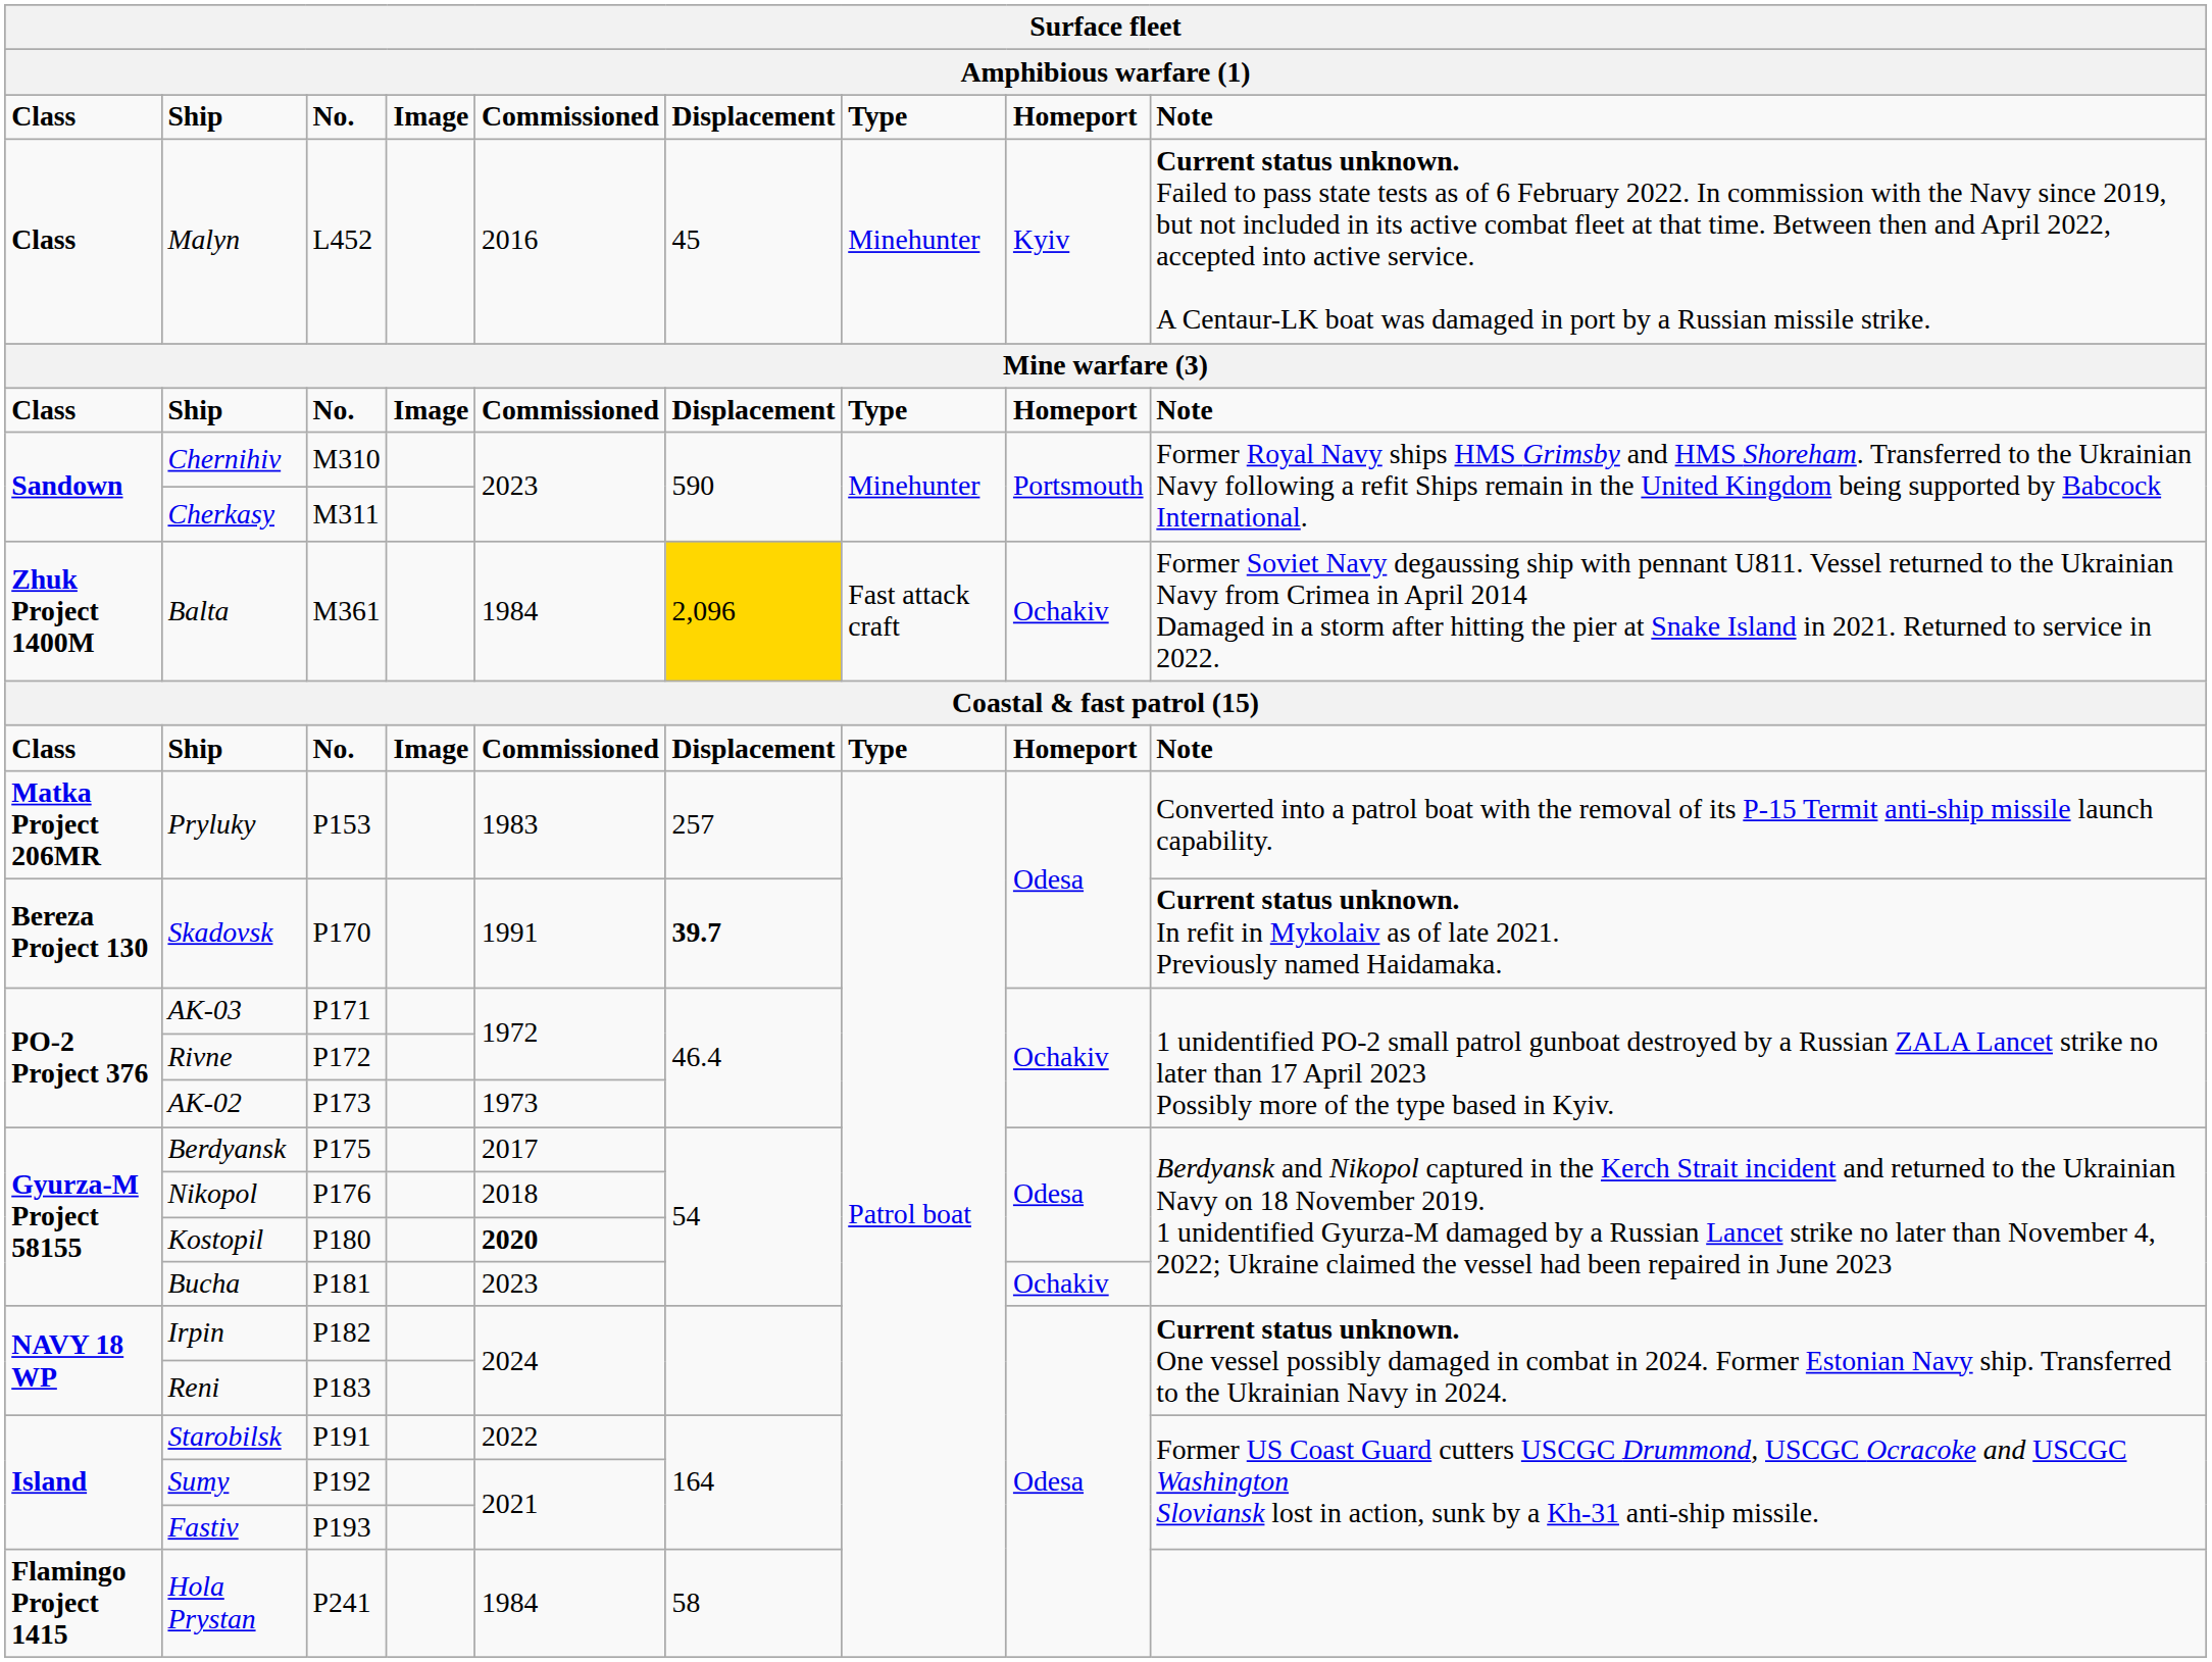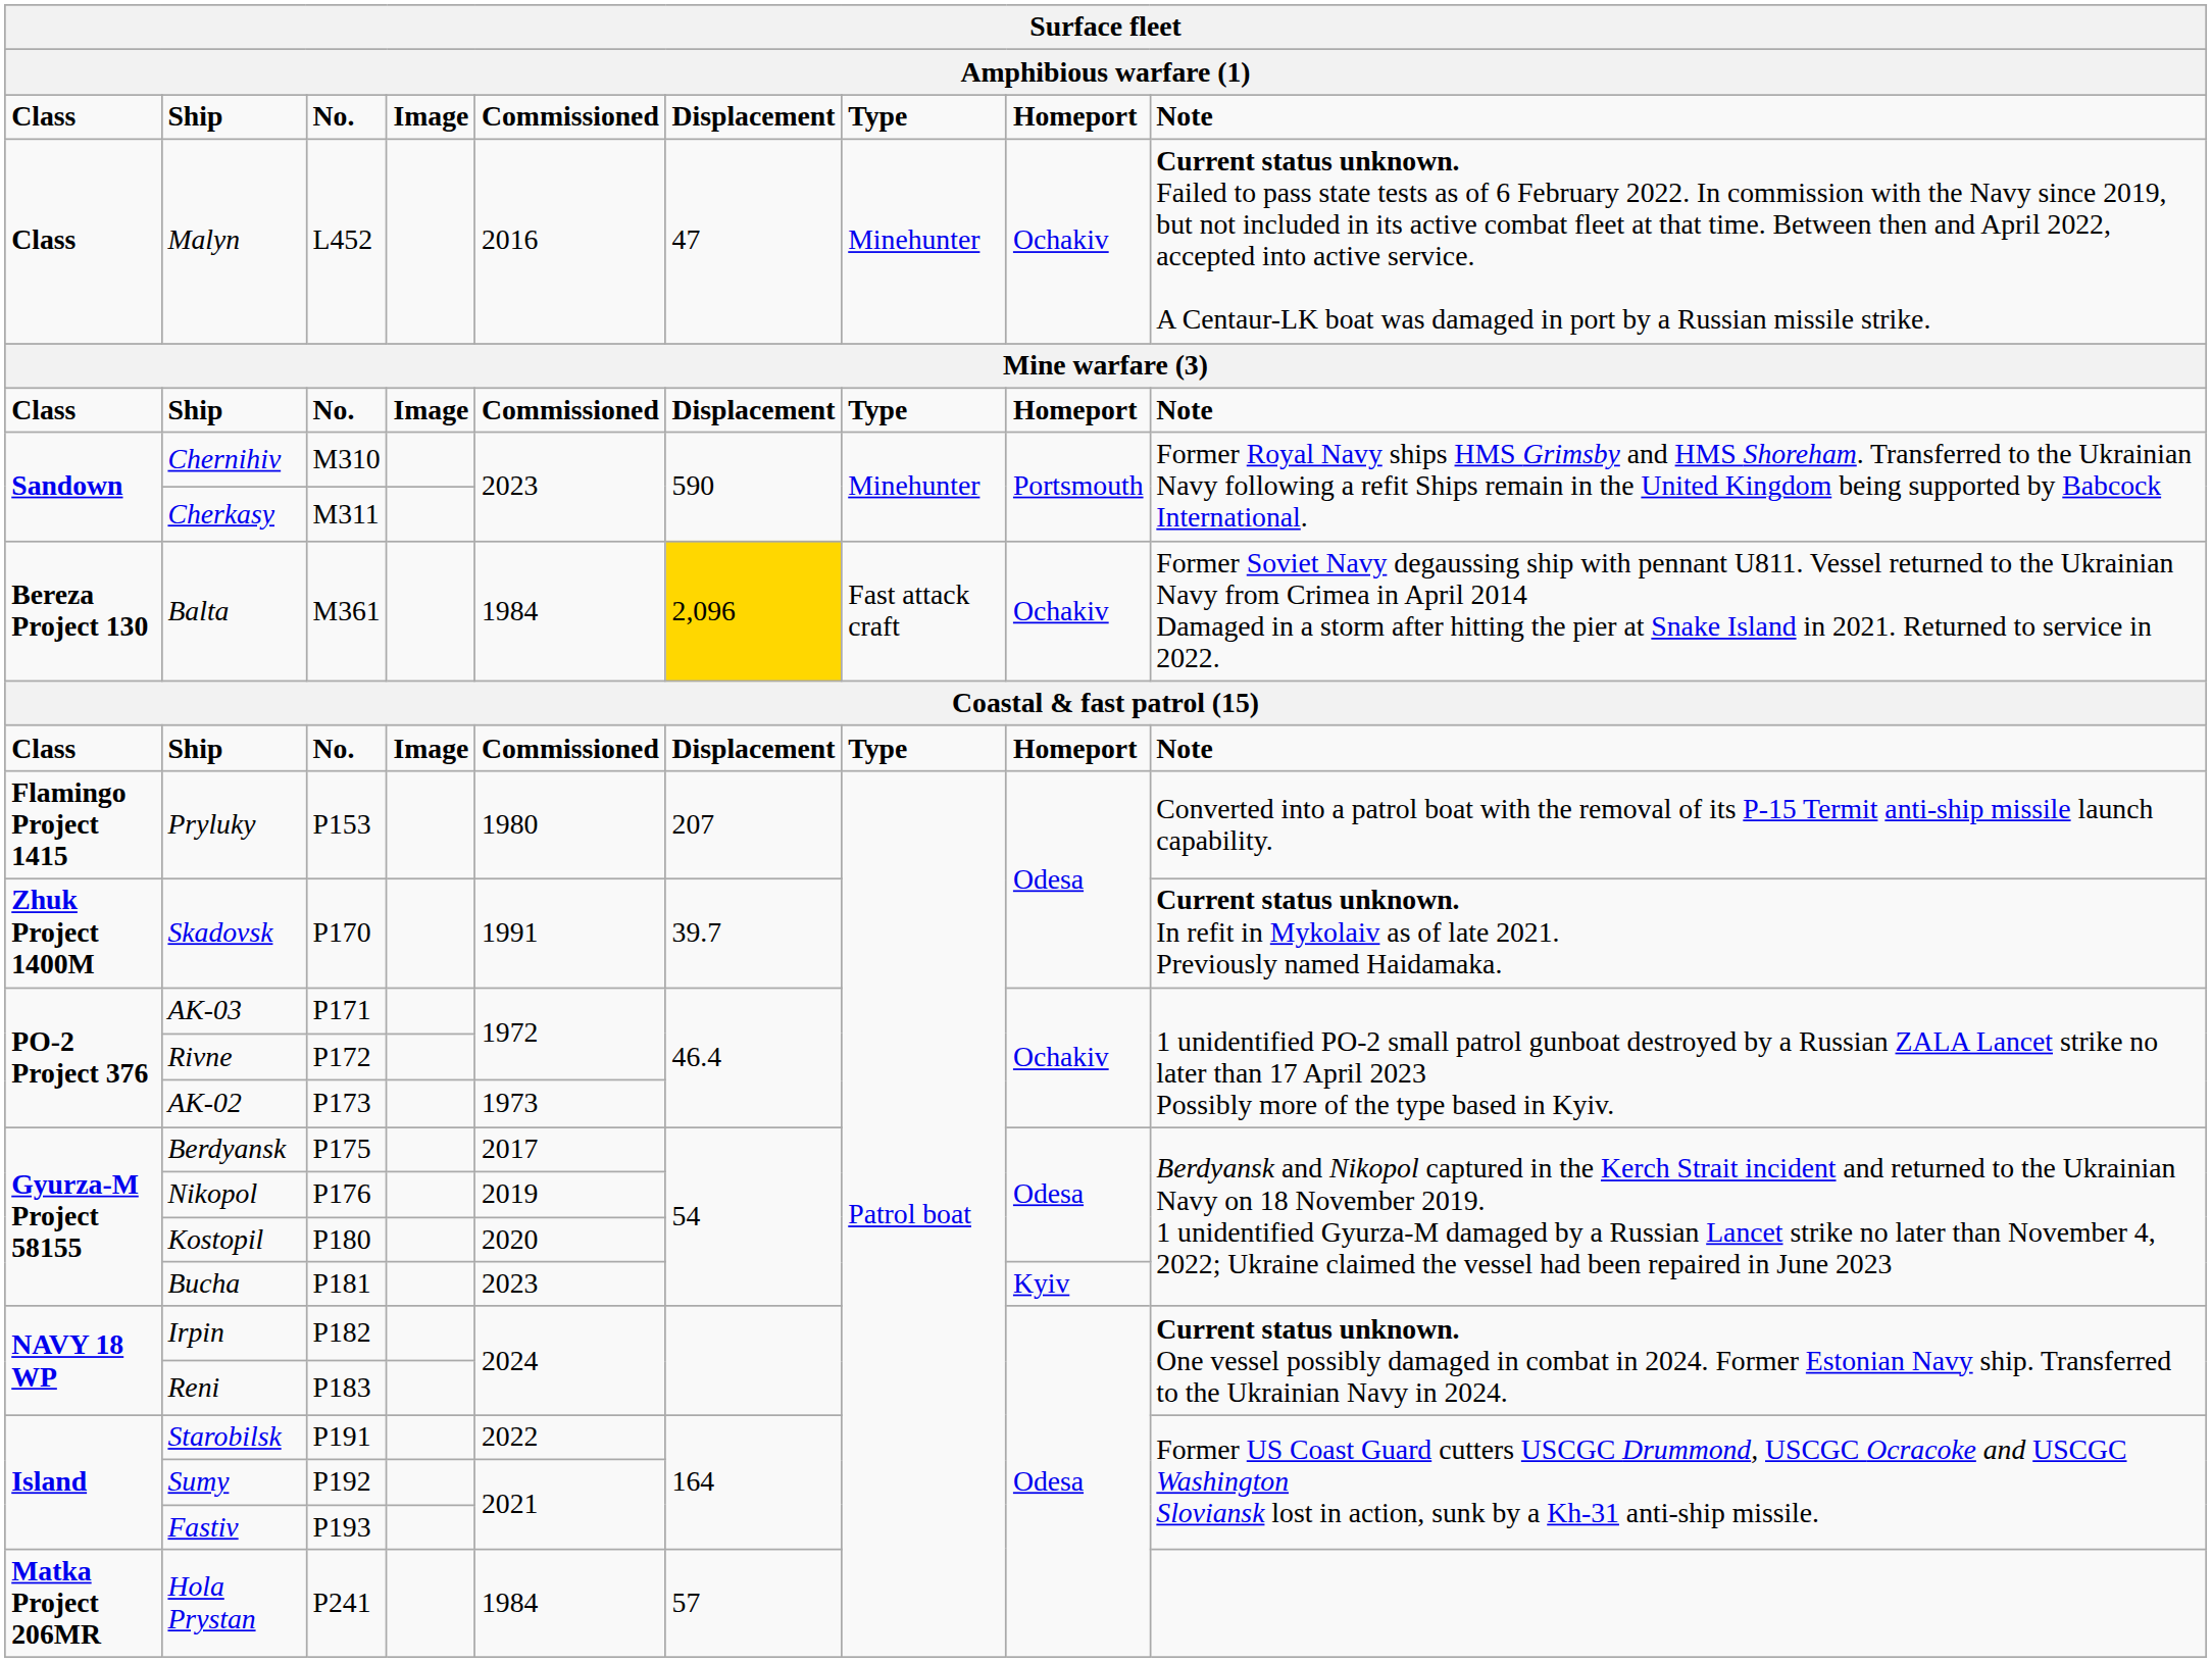Malyn | Displacement: 45 -> 47
Malyn | Homeport: Kyiv -> Ochakiv
Balta | Class: Zhuk Project 1400M -> Bereza Project 130
Pryluky | Class: Matka Project 206MR -> Flamingo Project 1415
Pryluky | Commissioned: 1983 -> 1980
Pryluky | Displacement: 257 -> 207
Skadovsk | Class: Bereza Project 130 -> Zhuk Project 1400M
Skadovsk | Displacement: bold -> normal
Nikopol | Commissioned: 2018 -> 2019
Kostopil | Commissioned: bold -> normal
Bucha | Homeport: Ochakiv -> Kyiv
Hola Prystan | Class: Flamingo Project 1415 -> Matka Project 206MR
Hola Prystan | Displacement: 58 -> 57
